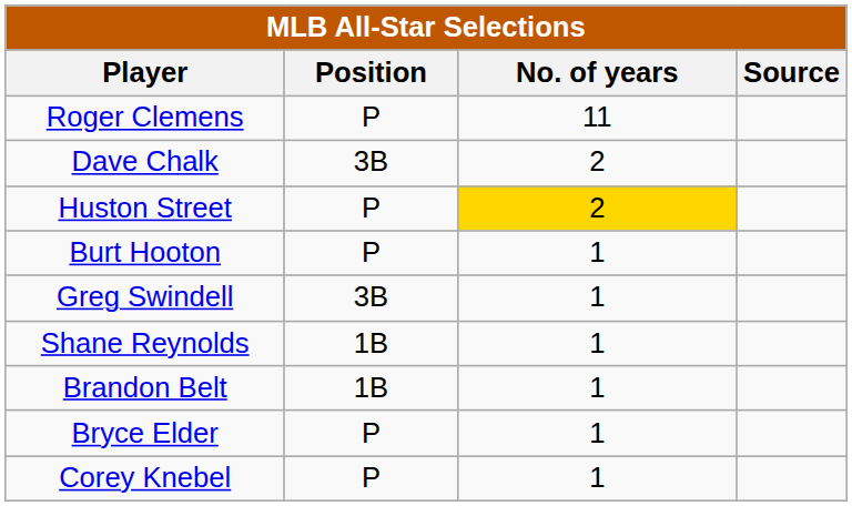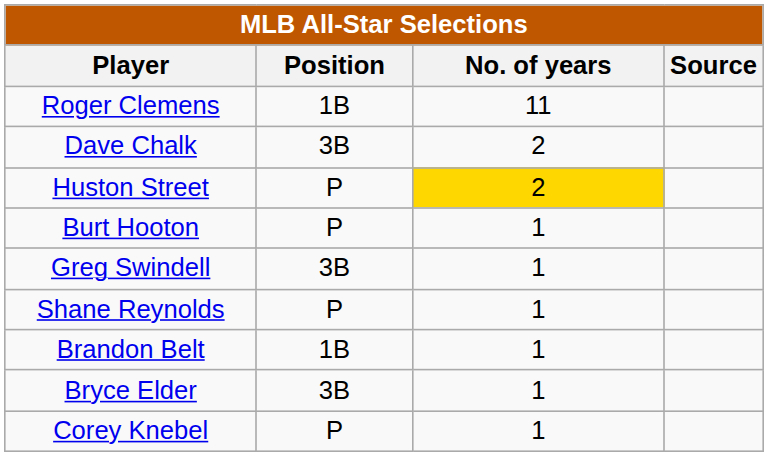Roger Clemens | Position: P -> 1B
Shane Reynolds | Position: 1B -> P
Bryce Elder | Position: P -> 3B
